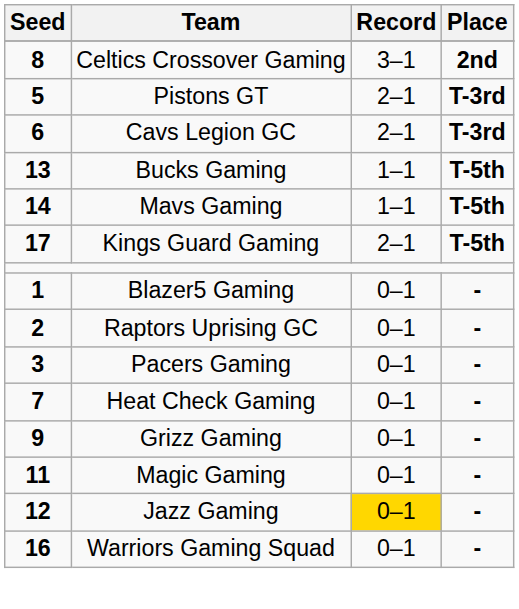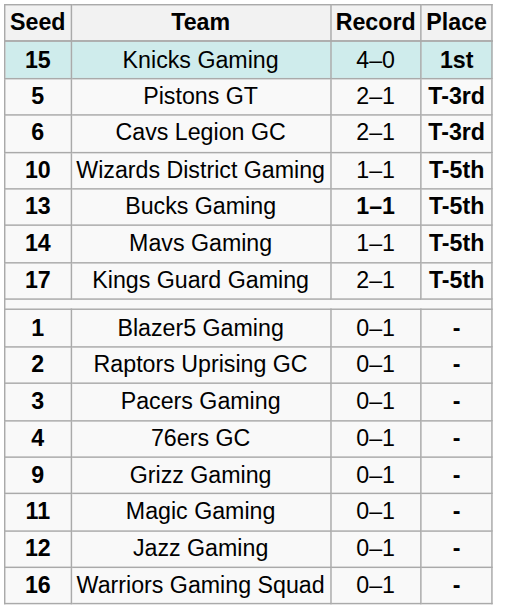+ row: 15 | Knicks Gaming | 4–0 | 1st
- row: 8 | Celtics Crossover Gaming | 3–1 | 2nd
+ row: 10 | Wizards District Gaming | 1–1 | T-5th
Bucks Gaming | Record: normal -> bold
+ row: 4 | 76ers GC | 0–1 | -
- row: 7 | Heat Check Gaming | 0–1 | -
Jazz Gaming | Record: gold background -> no background
